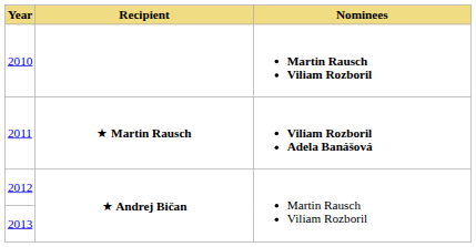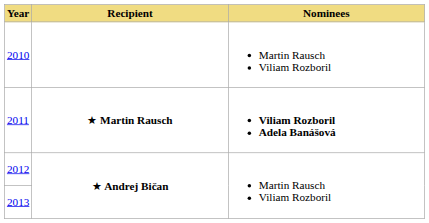2010 | Nominees: bold -> normal
